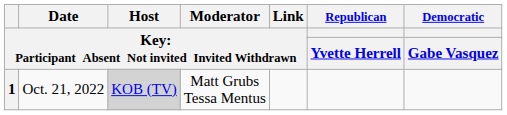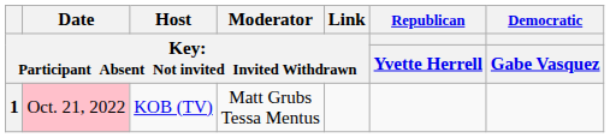1 | column 2: no background -> pink background
1 | column 3: lightgrey background -> no background
